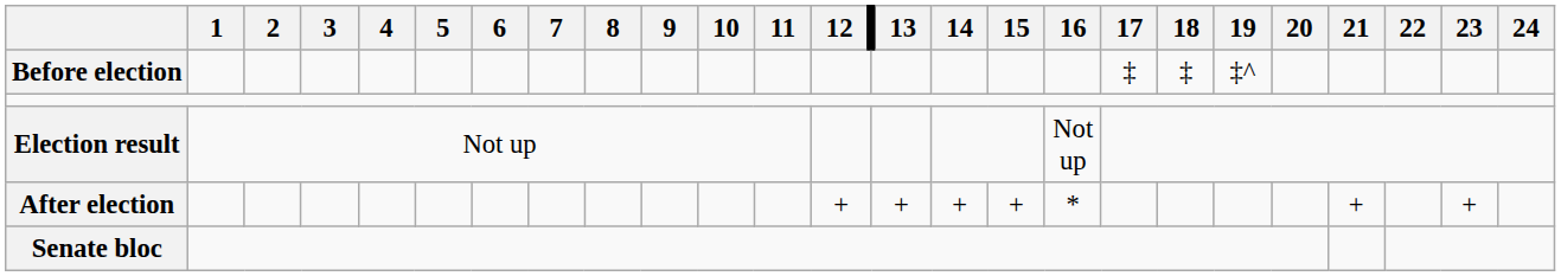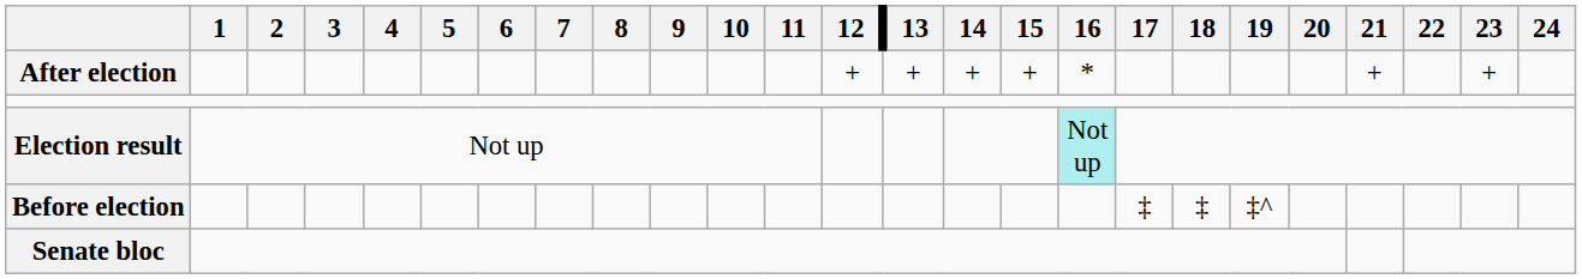rows swapped: Before election <-> After election
Election result | 16: no background -> paleturquoise background
